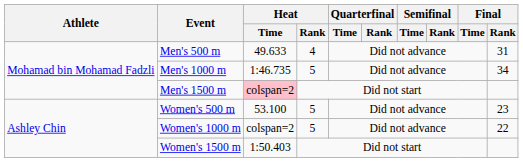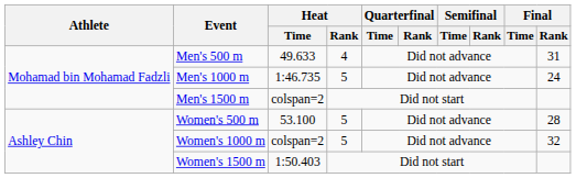Men's 1000 m | Final / Rank: 34 -> 24
Men's 1500 m | Heat / Time: pink background -> no background
Women's 500 m | Final / Rank: 23 -> 28
Women's 1000 m | Final / Rank: 22 -> 32
